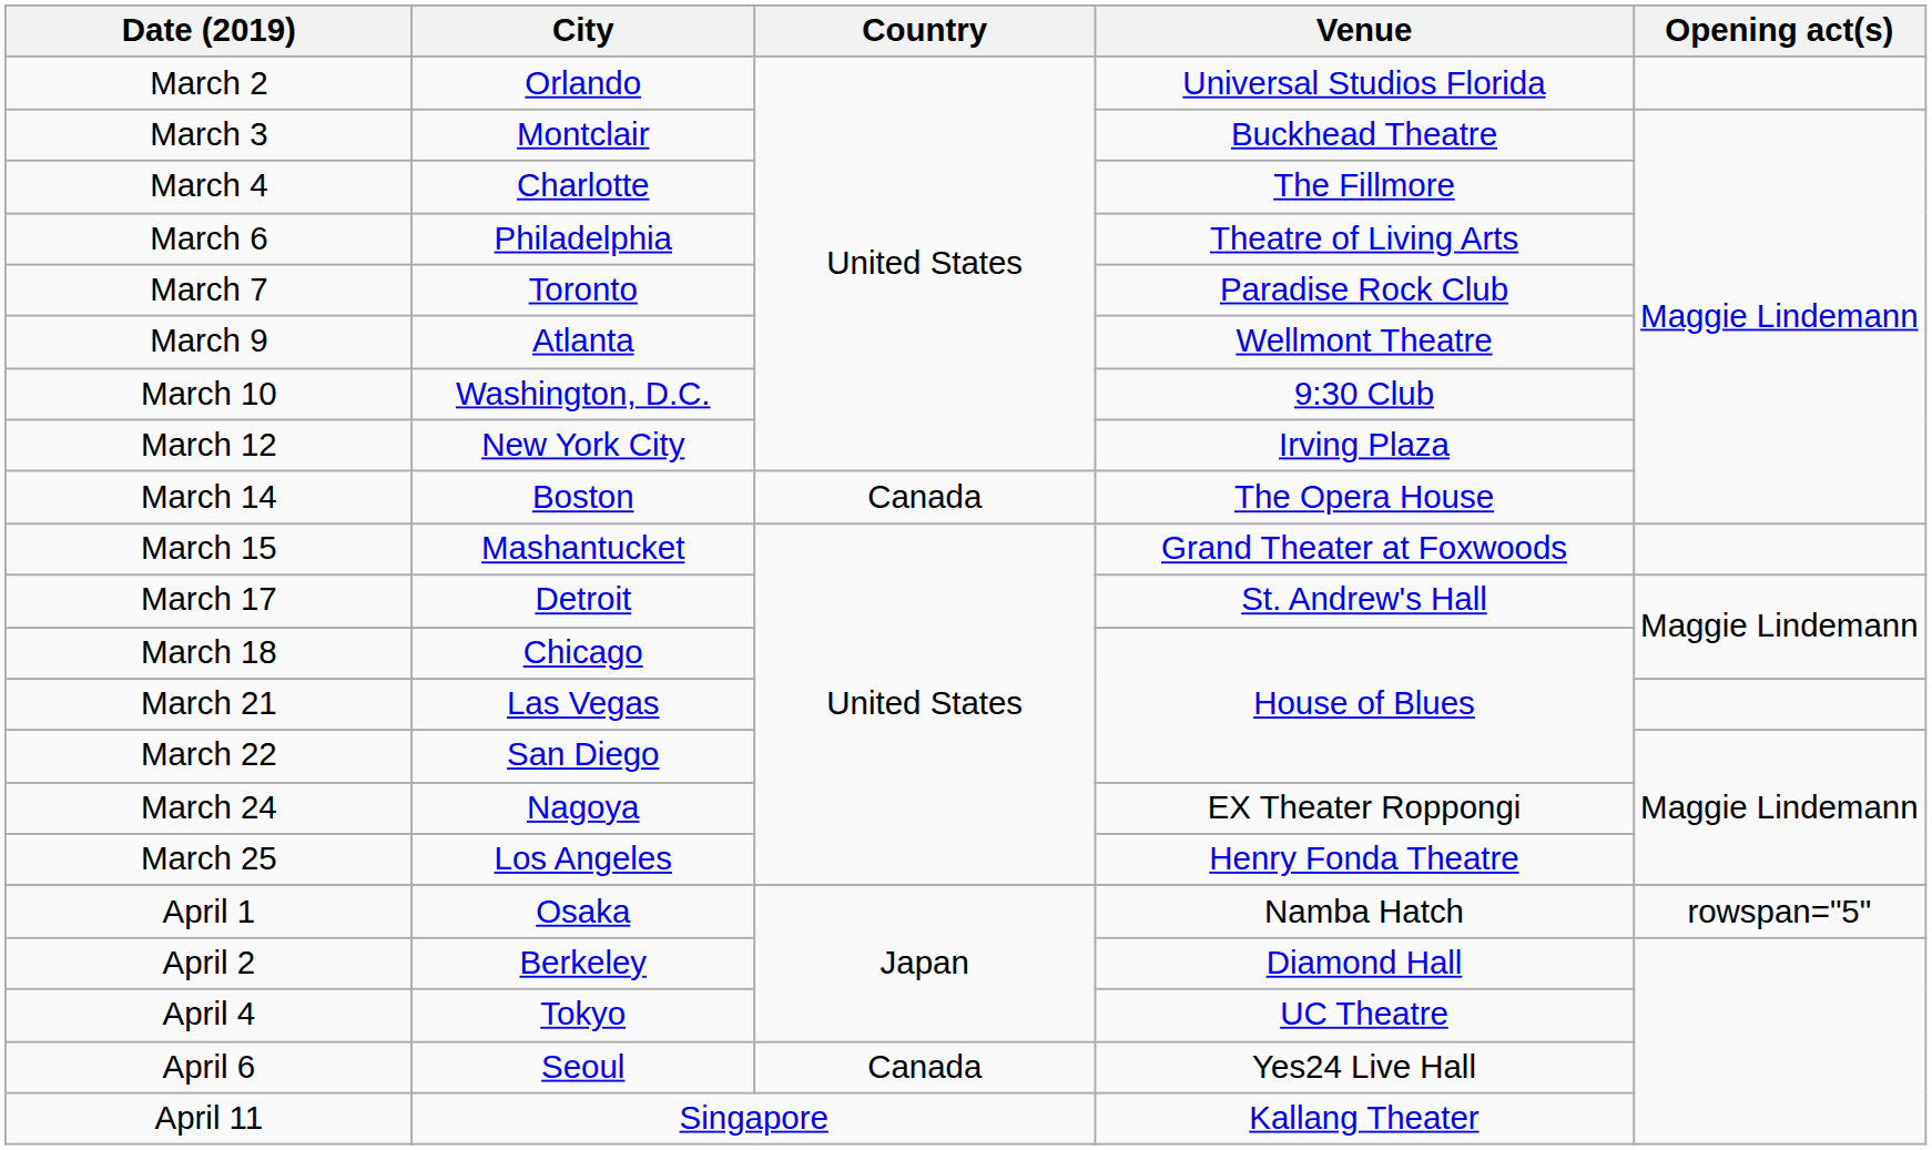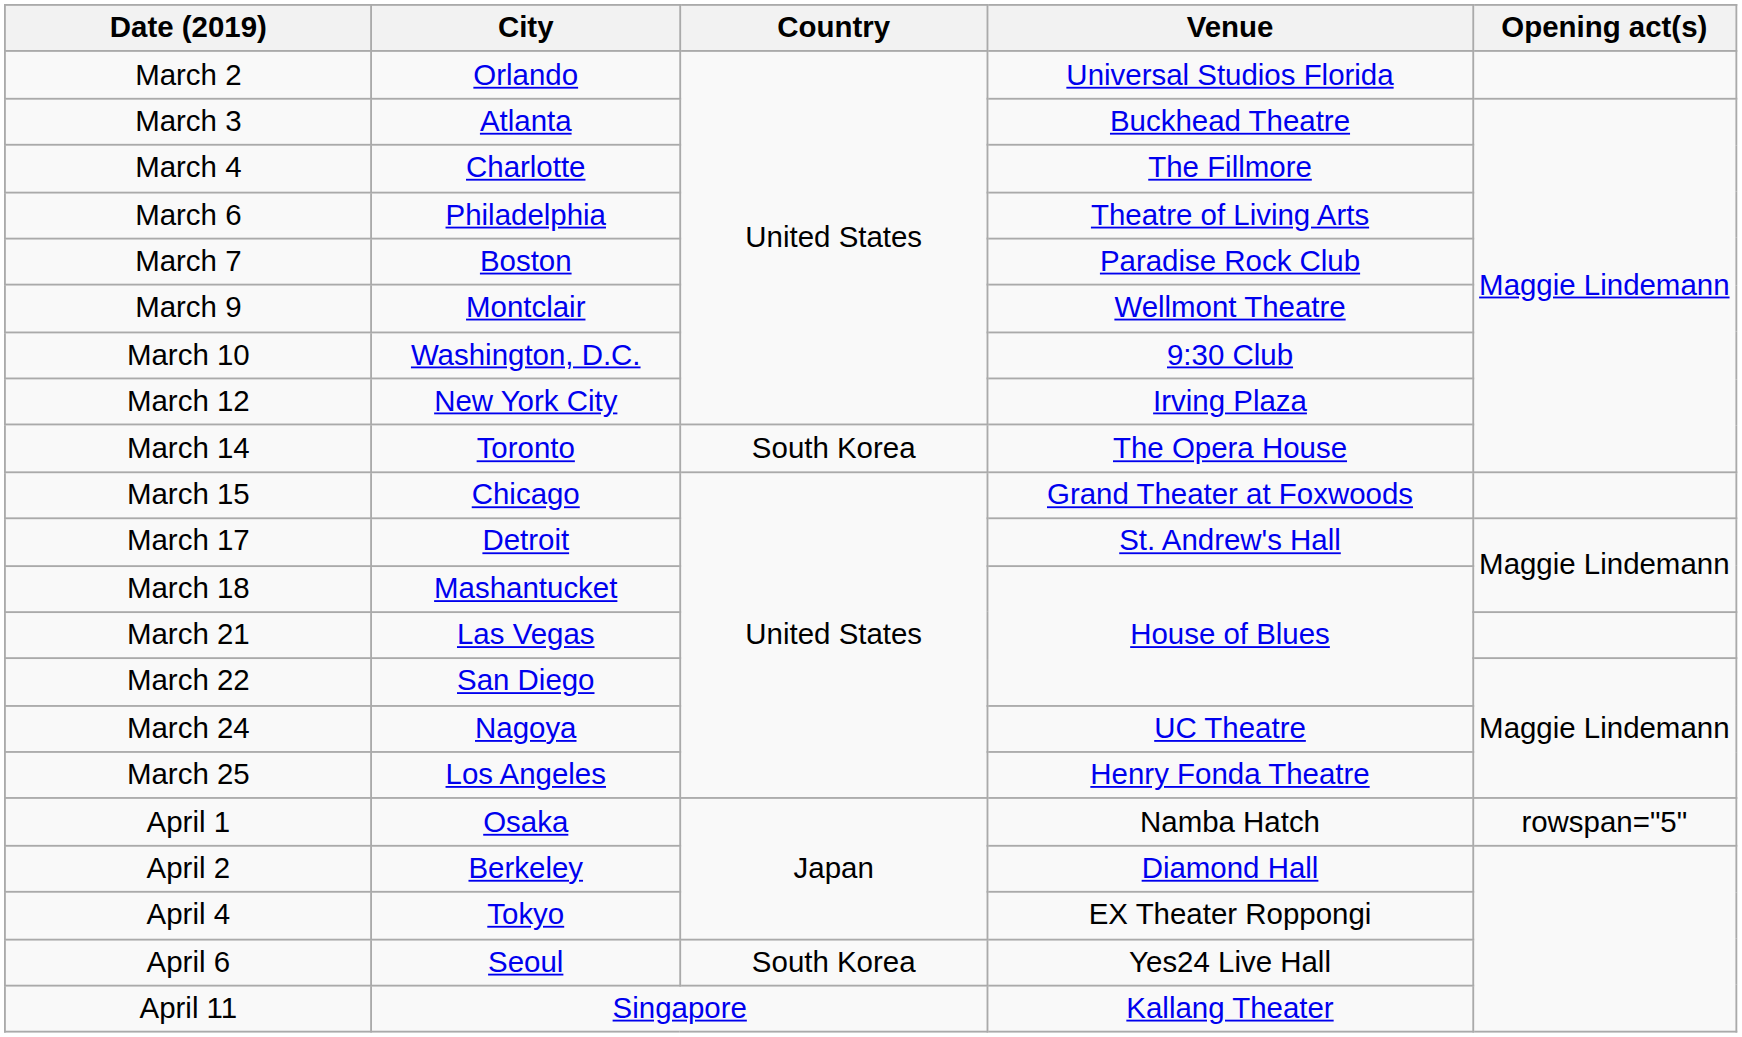March 3 | City: Montclair -> Atlanta
March 7 | City: Toronto -> Boston
March 9 | City: Atlanta -> Montclair
March 14 | City: Boston -> Toronto
March 14 | Country: Canada -> South Korea
March 15 | City: Mashantucket -> Chicago
March 18 | City: Chicago -> Mashantucket
March 24 | Venue: EX Theater Roppongi -> UC Theatre
April 4 | Venue: UC Theatre -> EX Theater Roppongi
April 6 | Country: Canada -> South Korea
